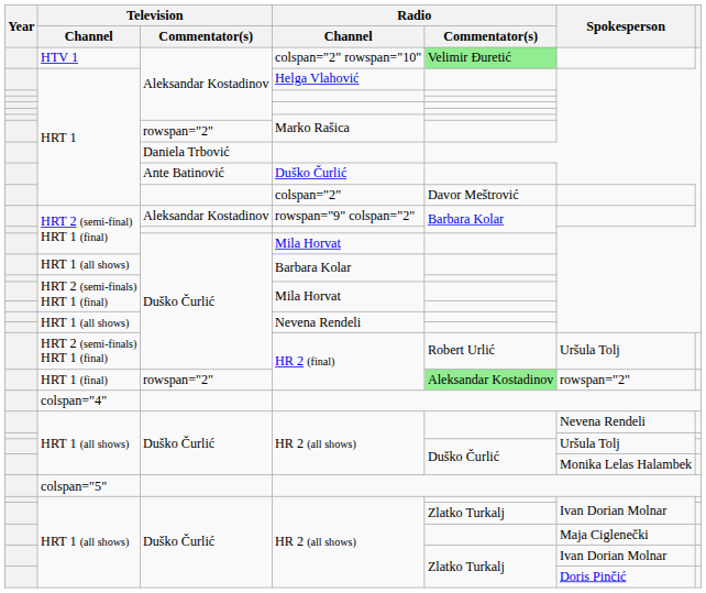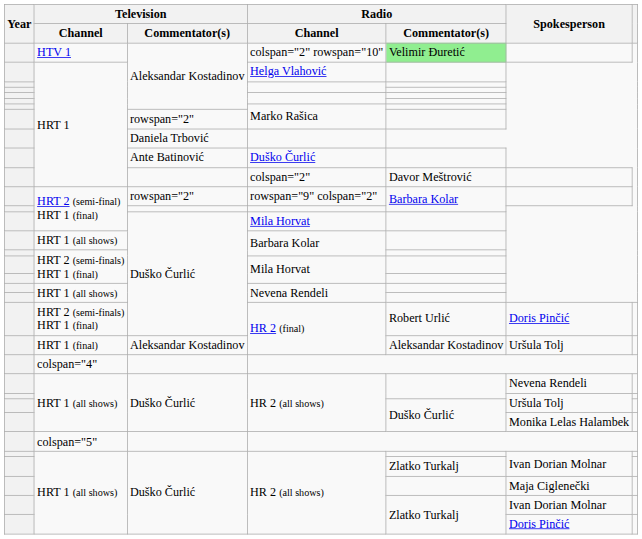rowspan="9" colspan="2" | Television / Commentator(s): Aleksandar Kostadinov -> rowspan="2"
HRT 2 (semi-finals) HRT 1 (final) / HR 2 (final) | Spokesperson: Uršula Tolj -> Doris Pinčić
HRT 1 (final) / HR 2 (final) | Television / Commentator(s): rowspan="2" -> Aleksandar Kostadinov
HRT 1 (final) / HR 2 (final) | Radio / Commentator(s): lightgreen background -> no background
HRT 1 (final) / HR 2 (final) | Spokesperson: rowspan="2" -> Uršula Tolj
